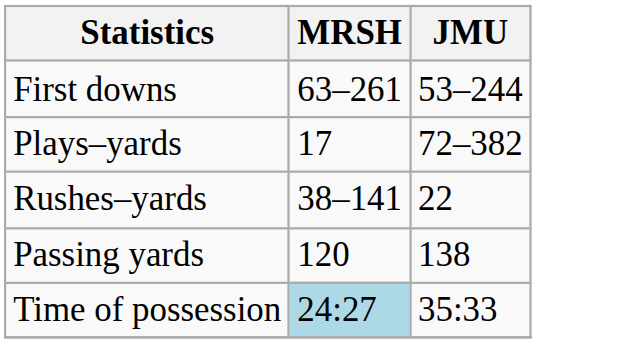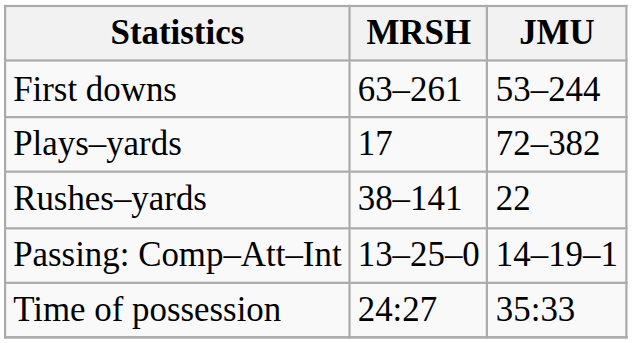- row: Passing yards | 120 | 138
+ row: Passing: Comp–Att–Int | 13–25–0 | 14–19–1
Time of possession | MRSH: lightblue background -> no background
